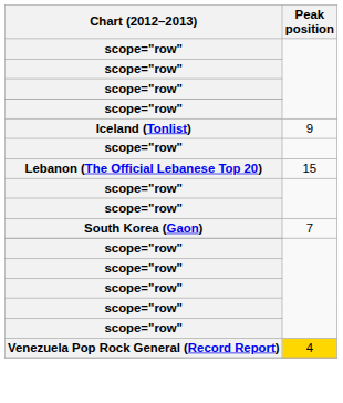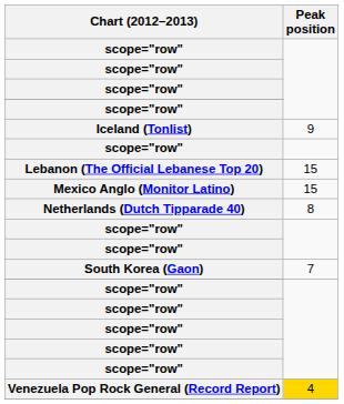+ row: Mexico Anglo (Monitor Latino) | 15
+ row: Netherlands (Dutch Tipparade 40) | 8
